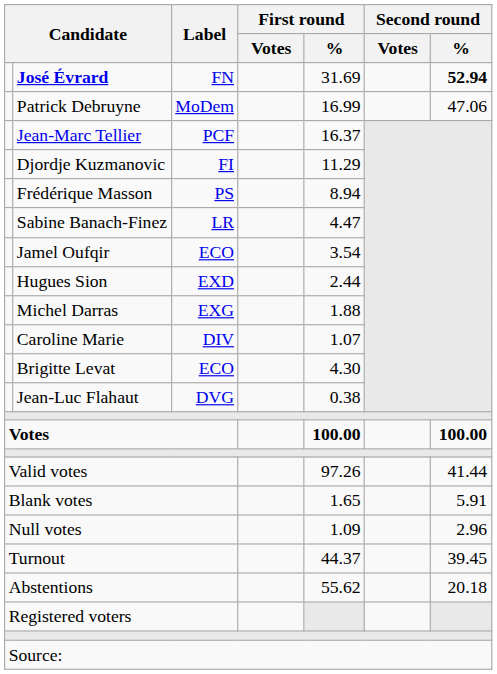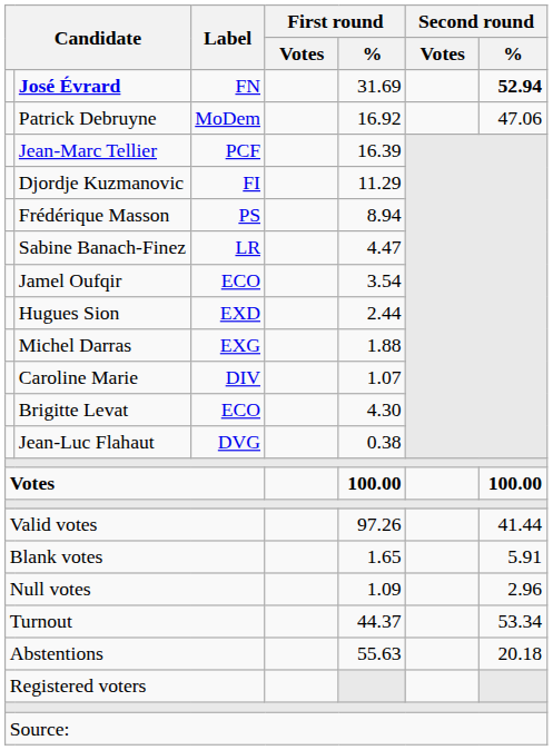Patrick Debruyne | First round / %: 16.99 -> 16.92
Jean-Marc Tellier | First round / %: 16.37 -> 16.39
Turnout | Second round / %: 39.45 -> 53.34
Abstentions | First round / %: 55.62 -> 55.63
